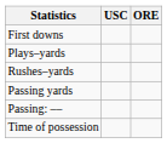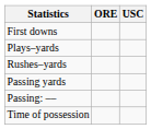columns swapped: USC <-> ORE
